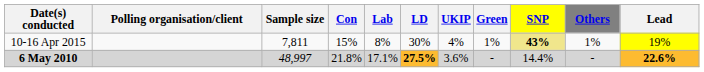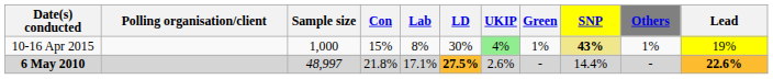10-16 Apr 2015 | Sample size: 7,811 -> 1,000
10-16 Apr 2015 | UKIP: no background -> lightgreen background
6 May 2010 | UKIP: 3.6% -> 2.6%
